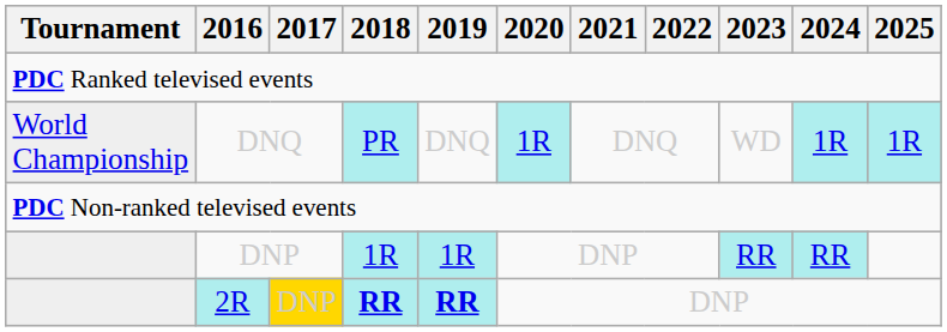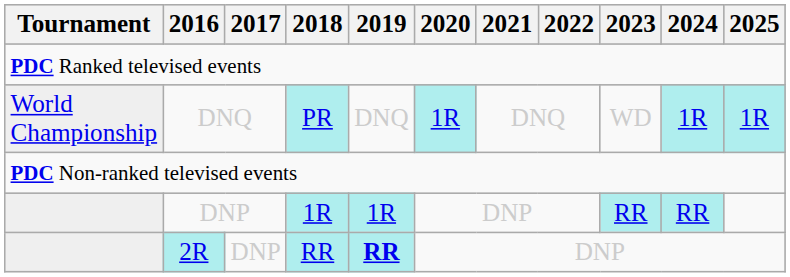2R | 2017: gold background -> no background
2R | 2018: bold -> normal
